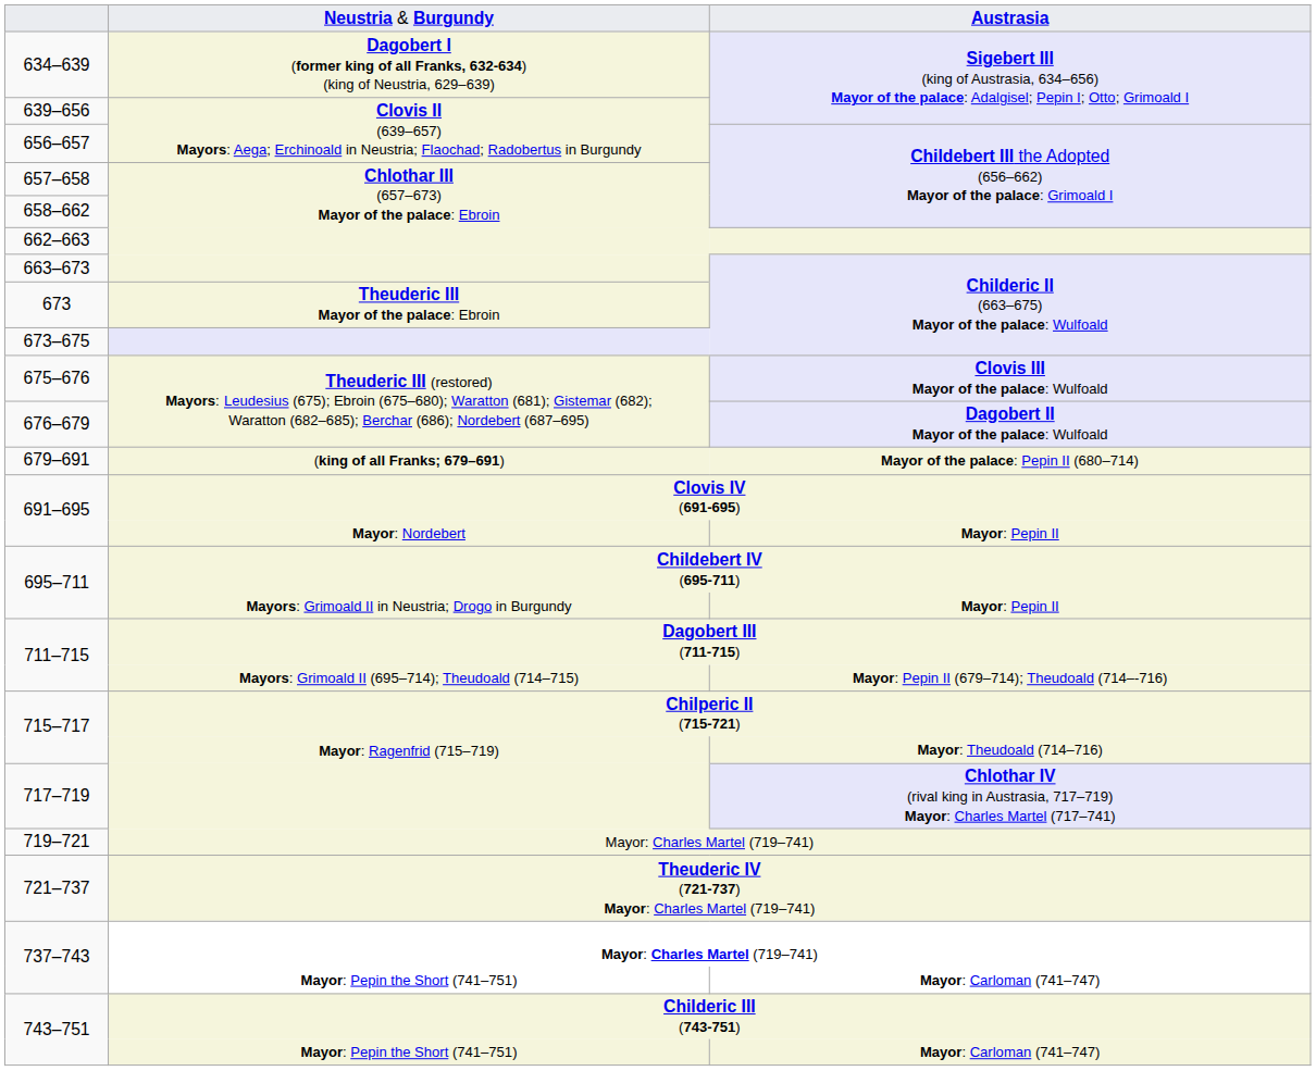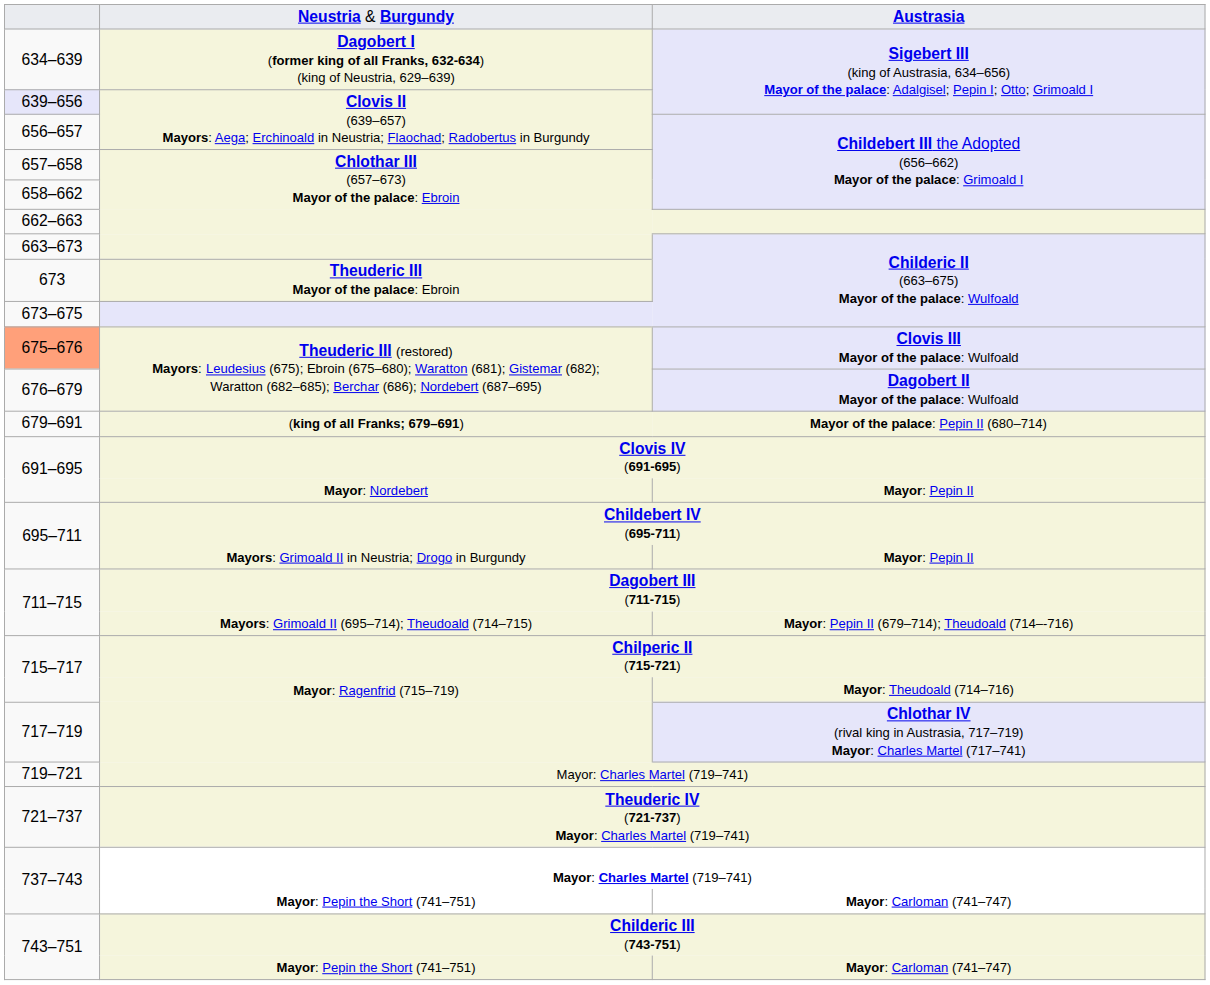639–656 | column 1: no background -> lavender background
675–676 | column 1: no background -> lightsalmon background
